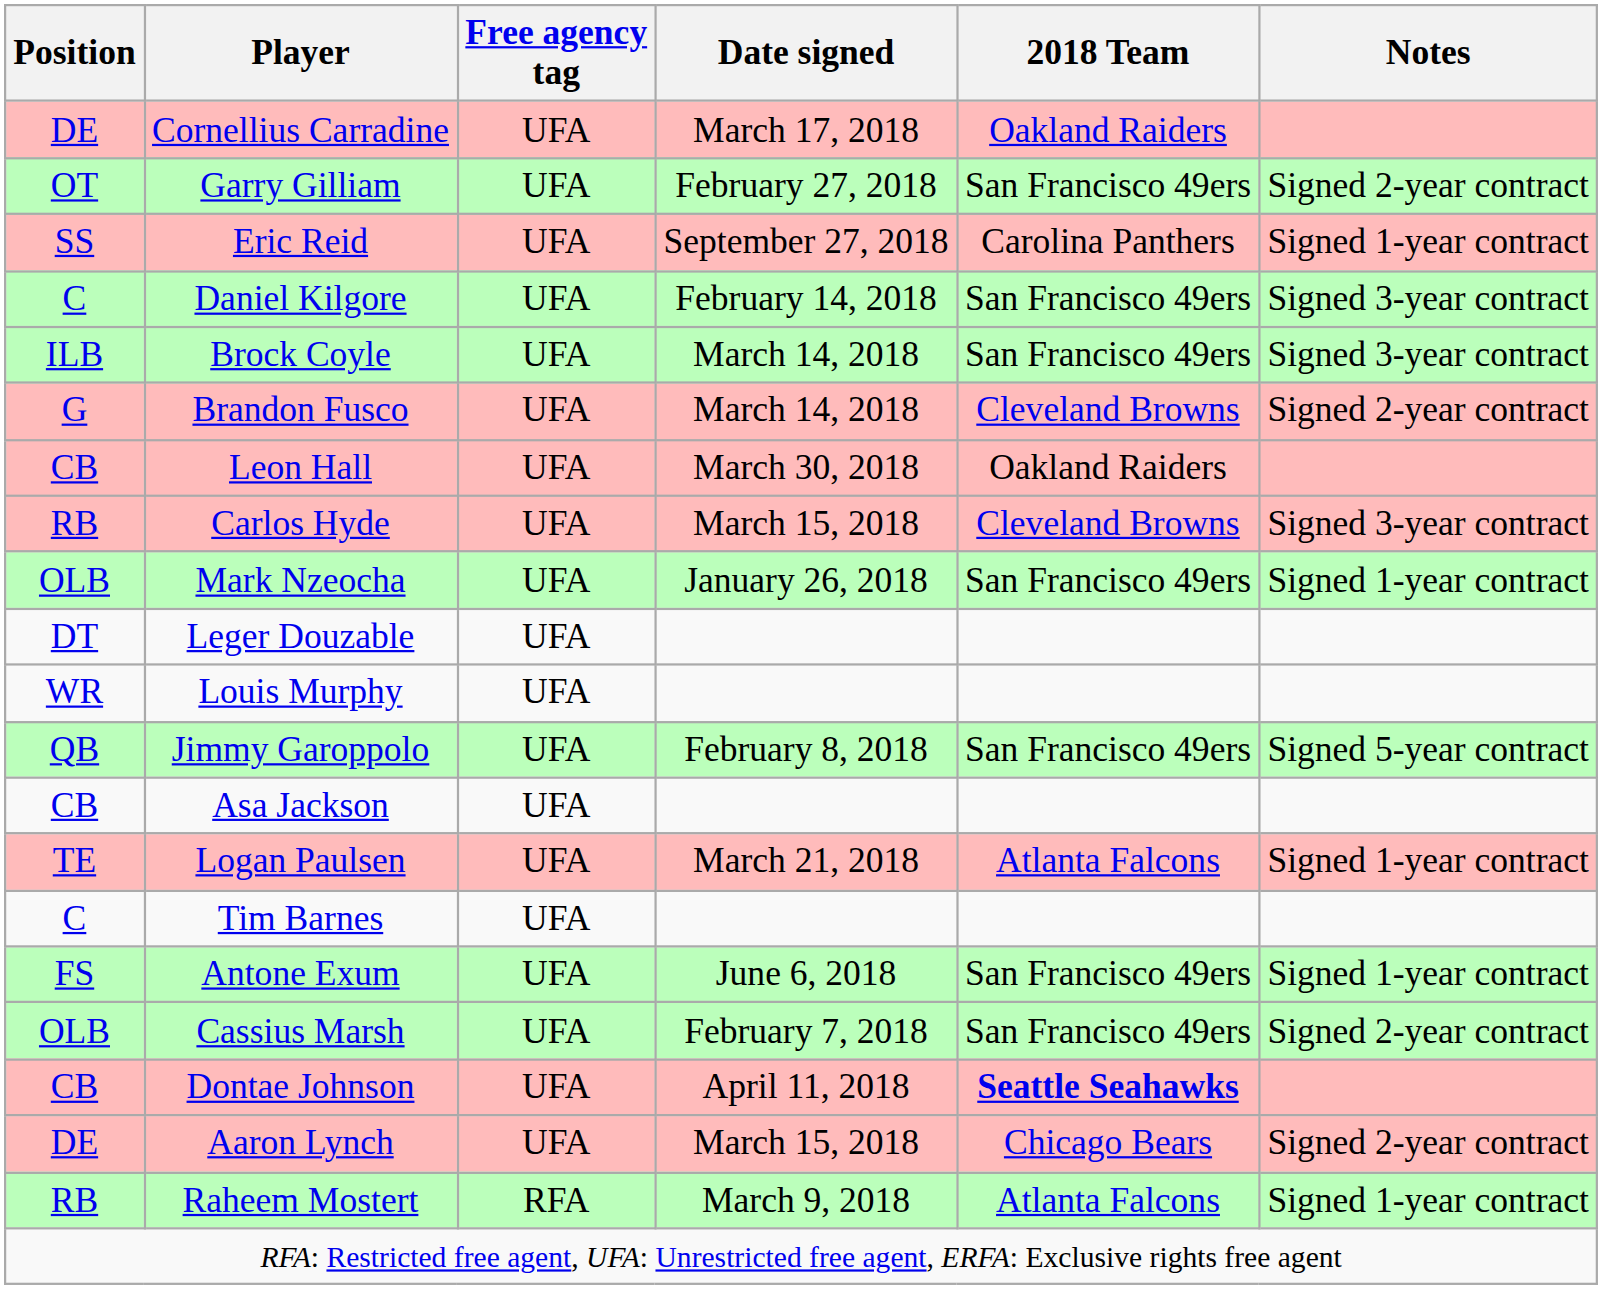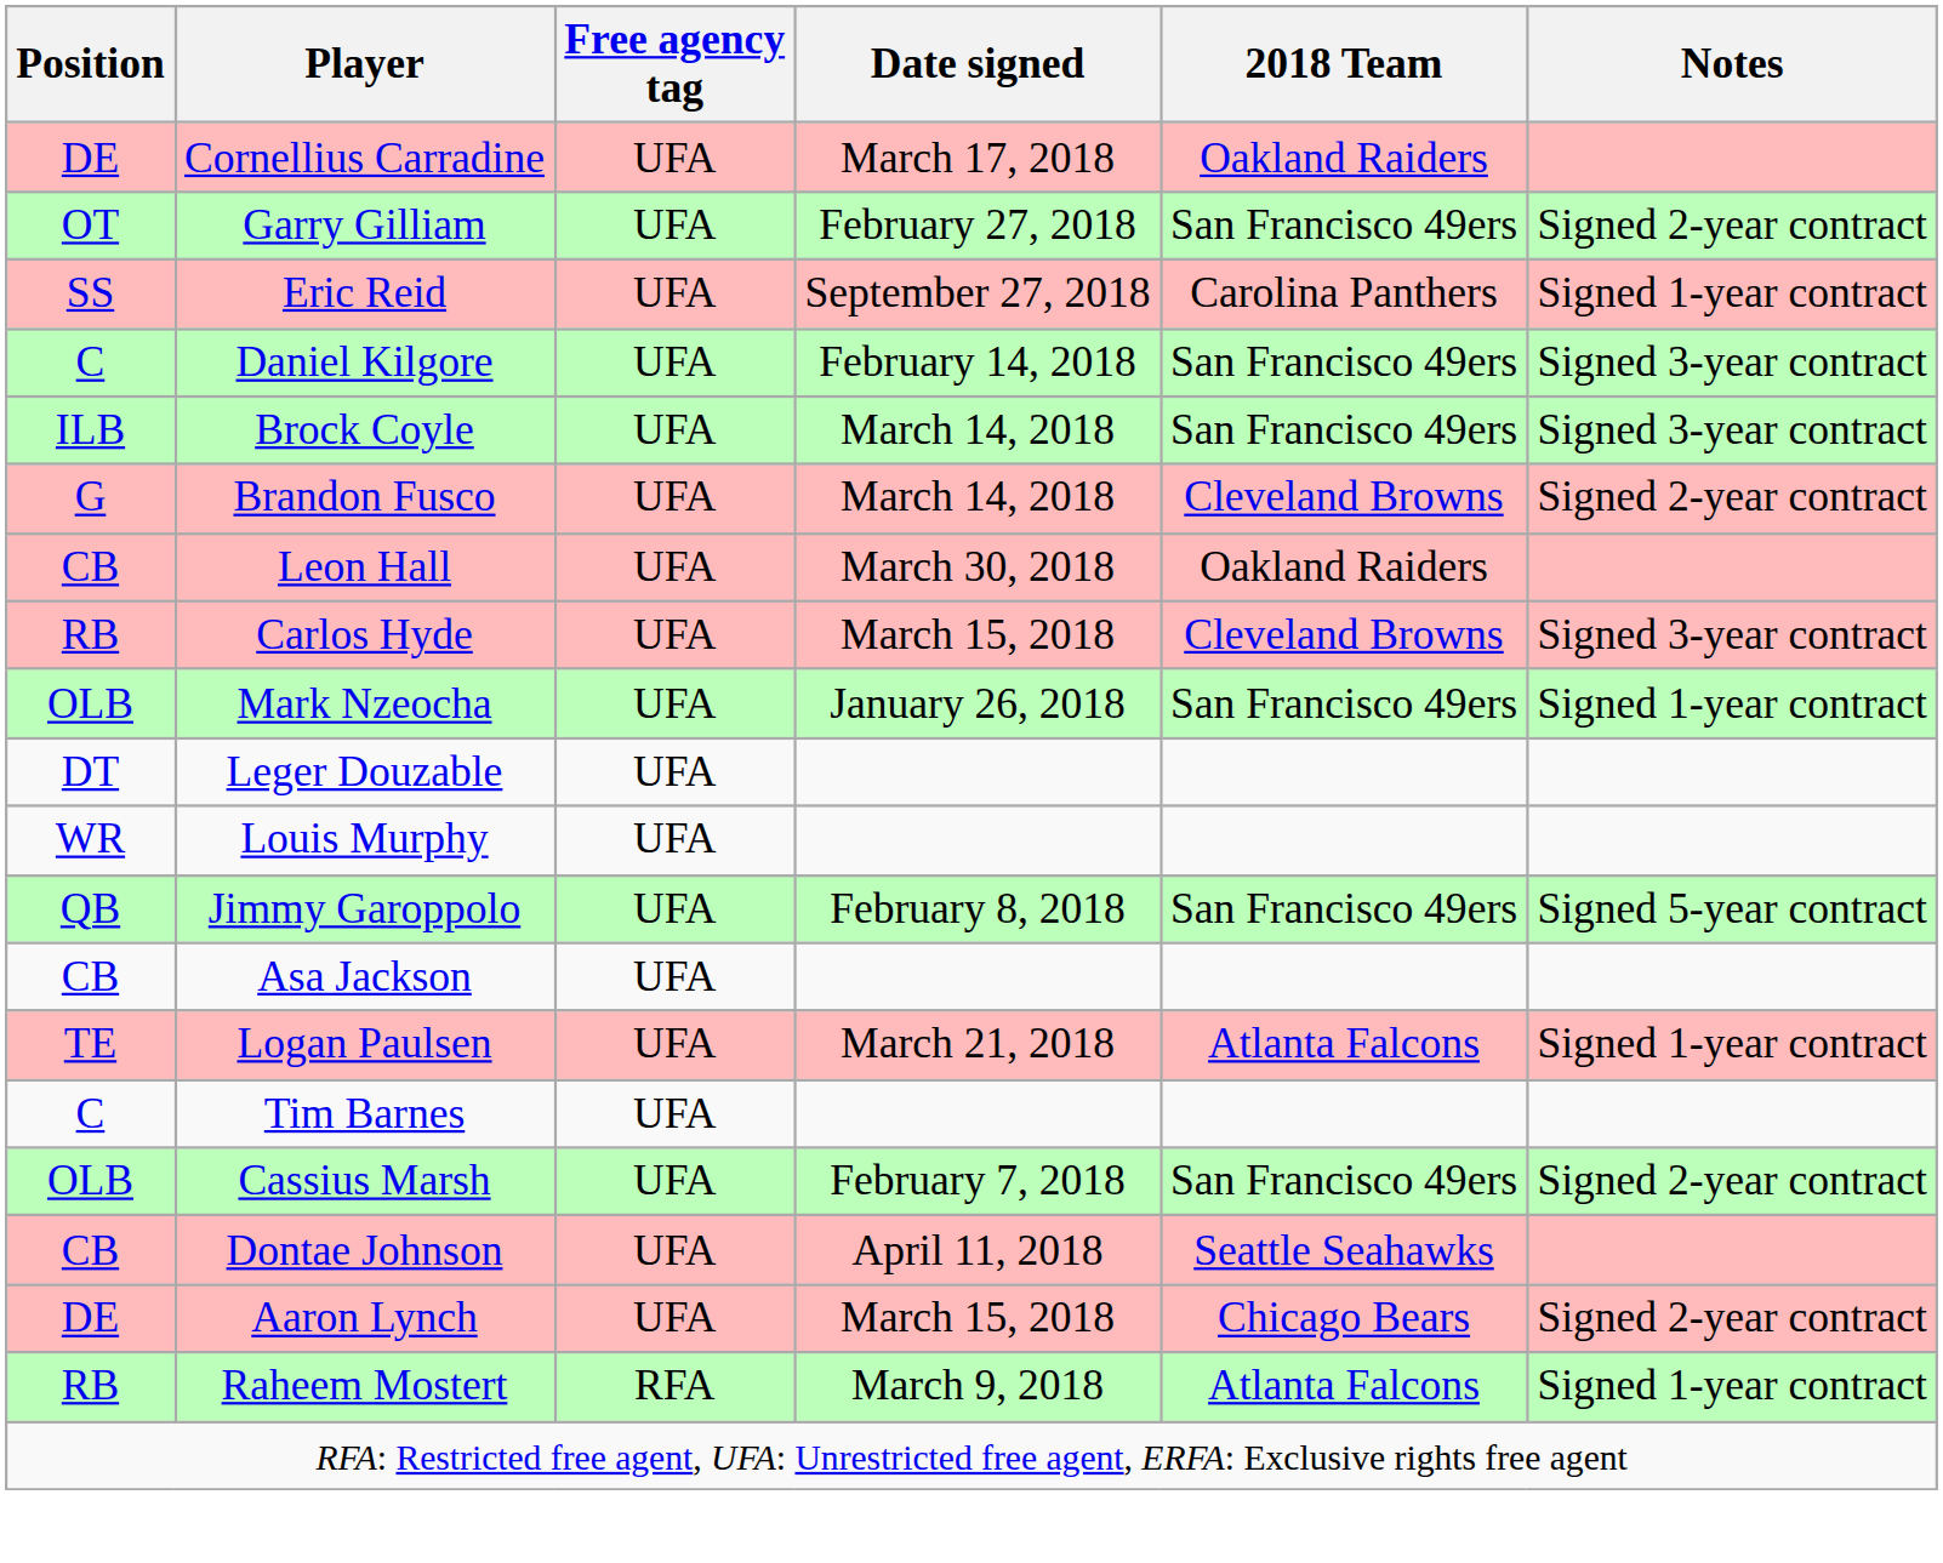- row: FS | Antone Exum | UFA | June 6, 2018 | San Francisco 49ers | Signed 1-year contract
Dontae Johnson | 2018 Team: bold -> normal
